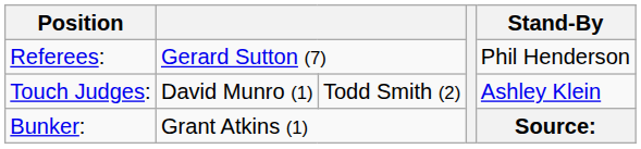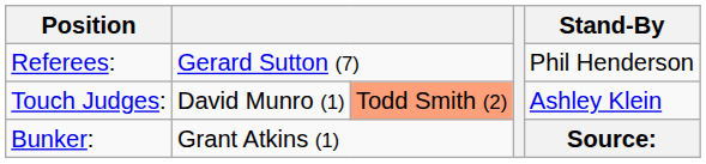Touch Judges: | column 3: no background -> lightsalmon background
